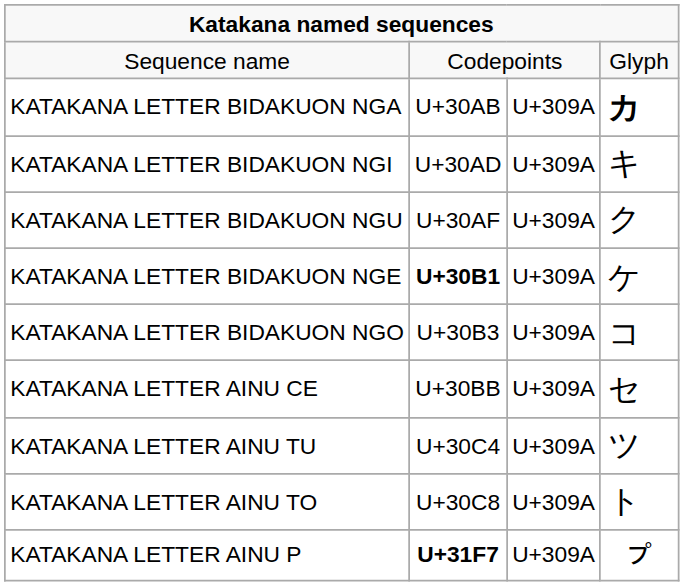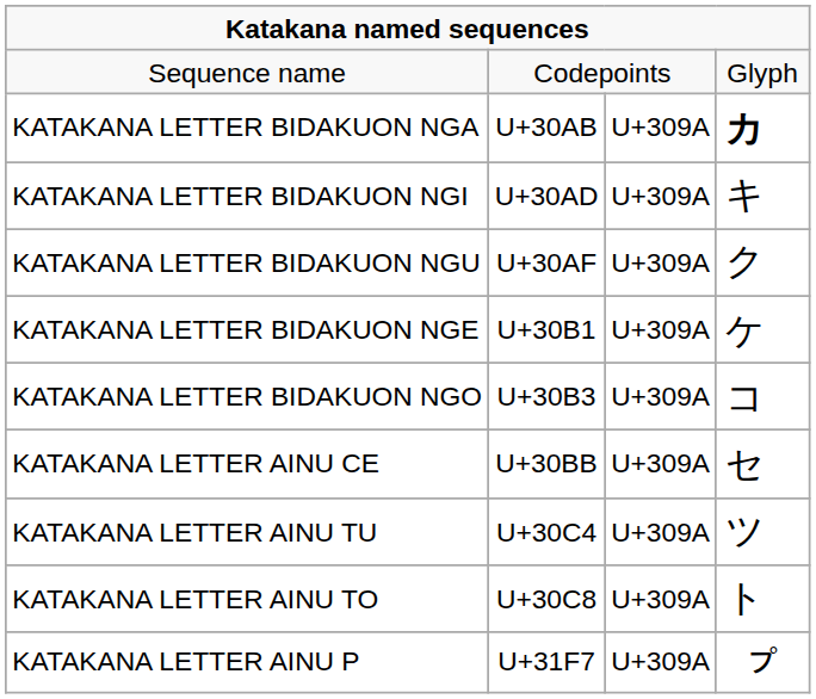KATAKANA LETTER BIDAKUON NGE | column 2: bold -> normal
KATAKANA LETTER AINU P | column 2: bold -> normal
